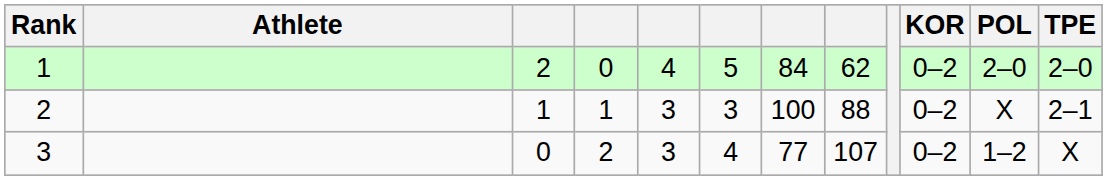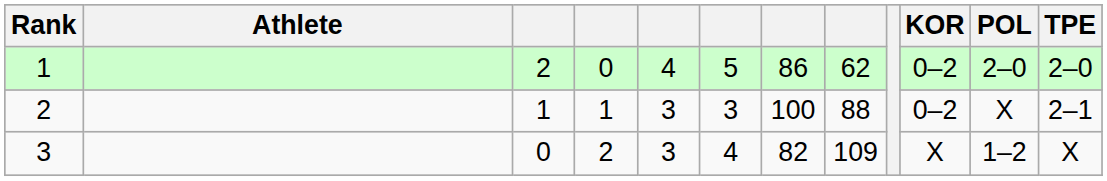row 2 | column 7: 84 -> 86
row 4 | column 7: 77 -> 82
row 4 | column 8: 107 -> 109
row 4 | KOR: 0–2 -> X
